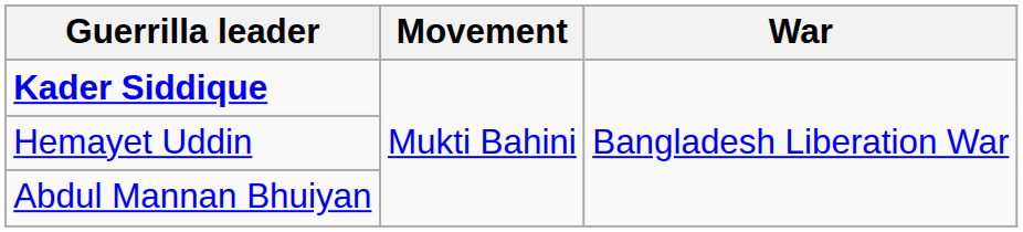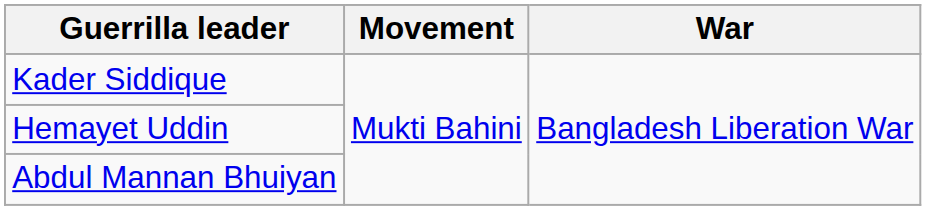Kader Siddique | Guerrilla leader: bold -> normal
